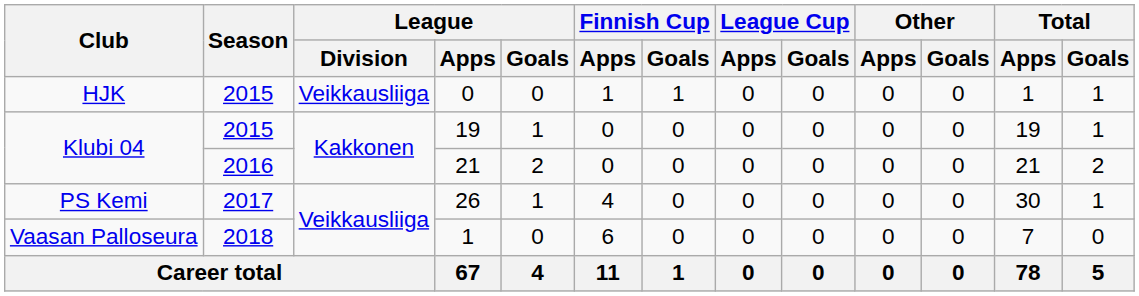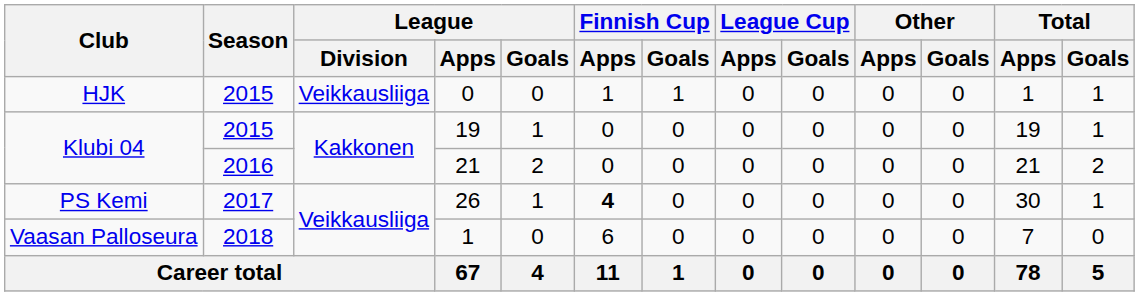26 | Finnish Cup / Apps: normal -> bold
